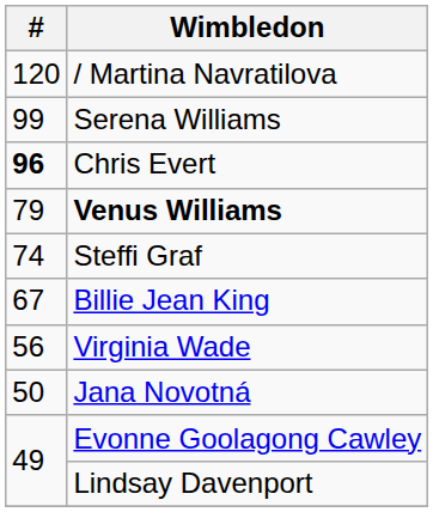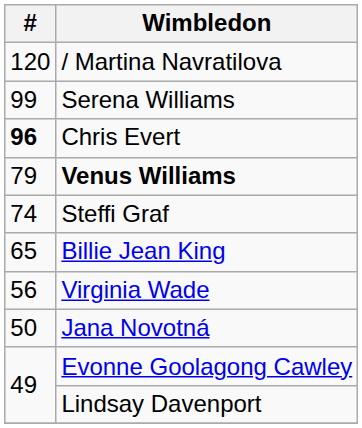Billie Jean King | #: 67 -> 65
